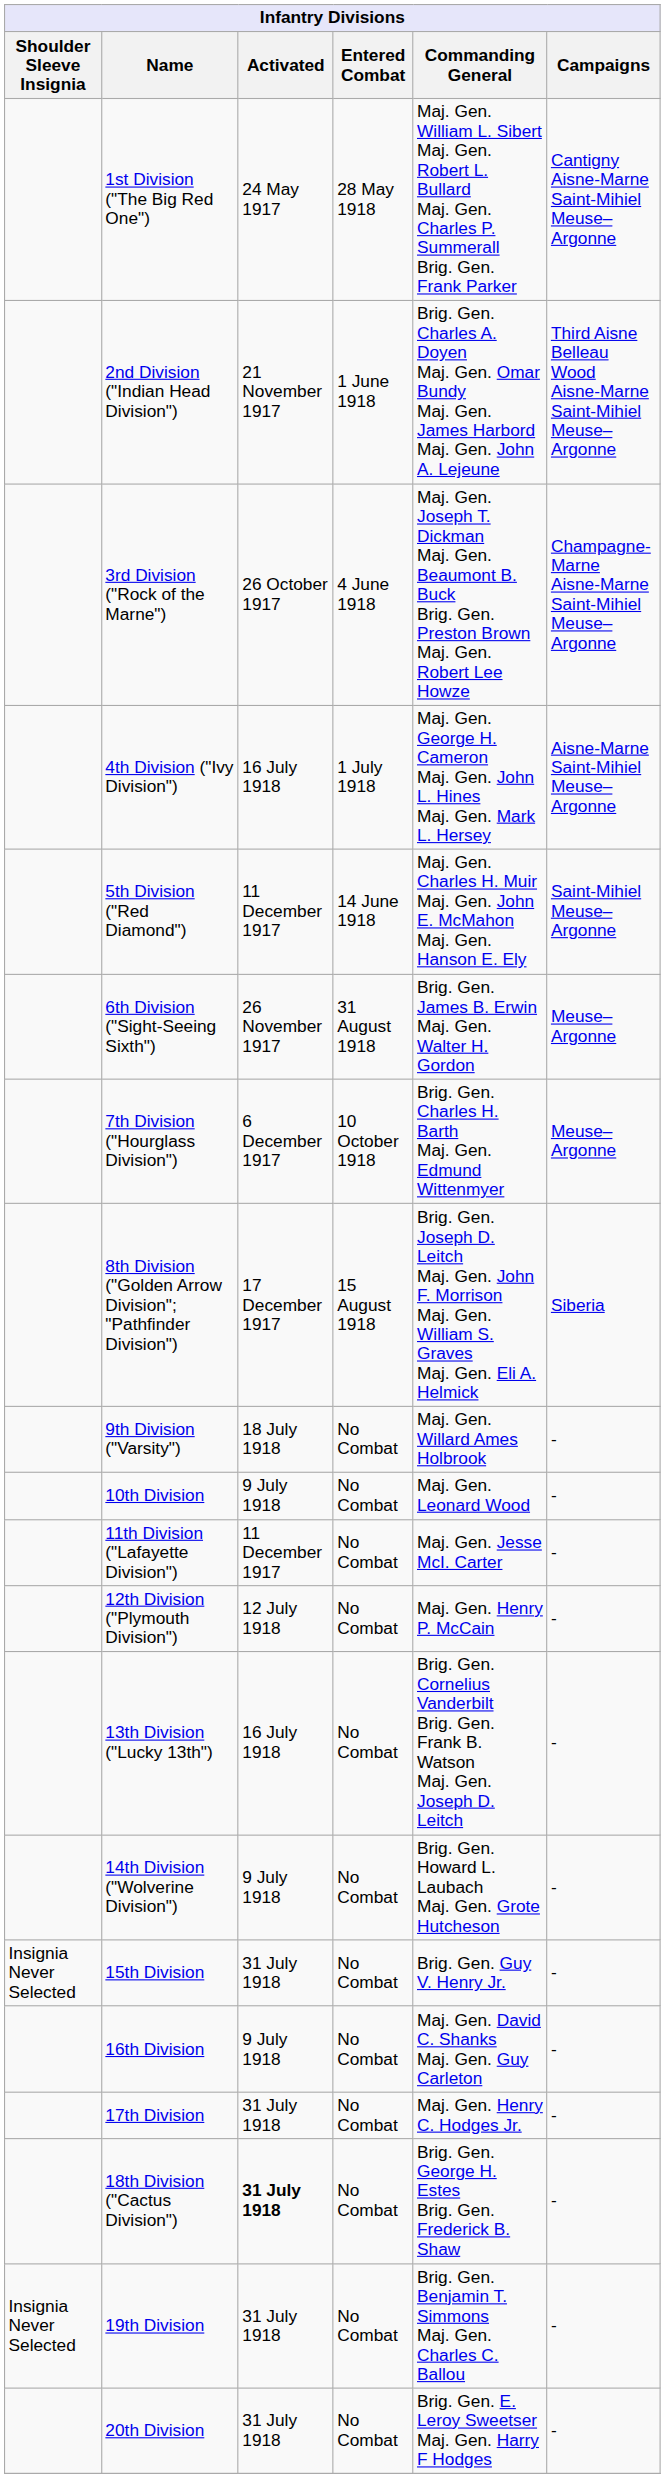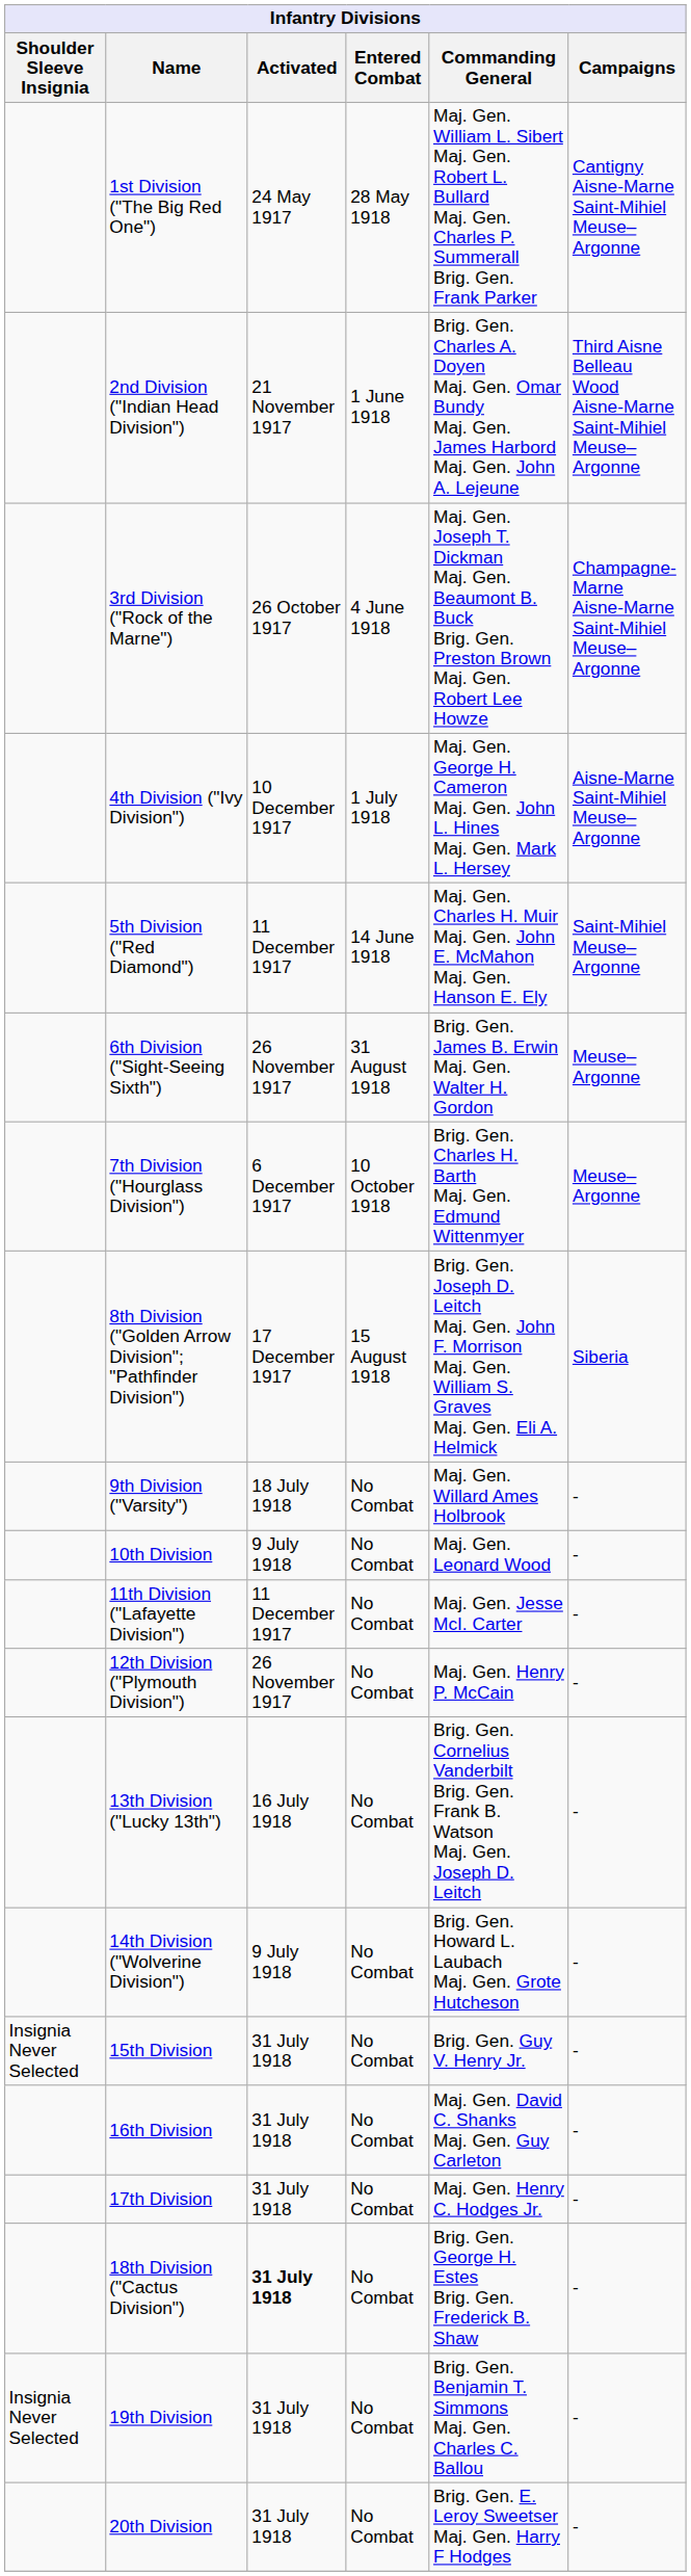4th Division ("Ivy Division") | Activated: 16 July 1918 -> 10 December 1917
12th Division ("Plymouth Division") | Activated: 12 July 1918 -> 26 November 1917
16th Division | Activated: 9 July 1918 -> 31 July 1918
